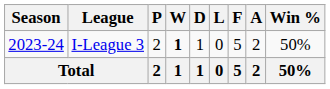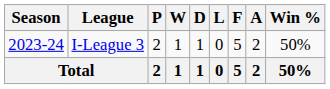I-League 3 | W: bold -> normal
